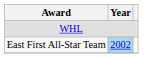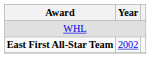East First All-Star Team | Award: normal -> bold
East First All-Star Team | Year: lightblue background -> no background
